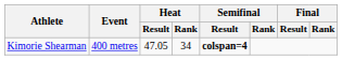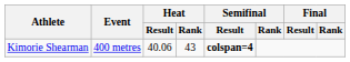Kimorie Shearman | Heat / Result: 47.05 -> 40.06
Kimorie Shearman | Heat / Rank: 34 -> 43
